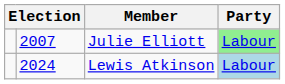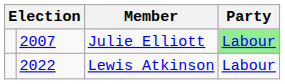Lewis Atkinson | column 2: 2024 -> 2022
Lewis Atkinson | Party: lightblue background -> no background
